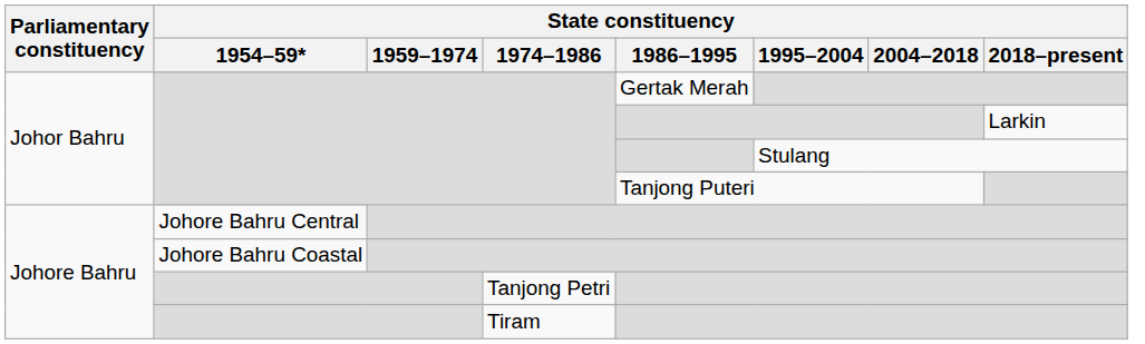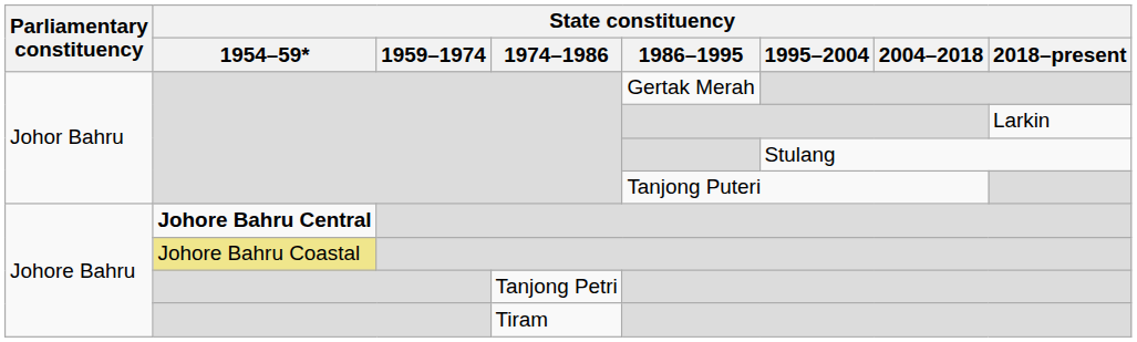Johore Bahru Central | State constituency / 1954–59*: normal -> bold
Johore Bahru Coastal | State constituency / 1954–59*: no background -> khaki background
